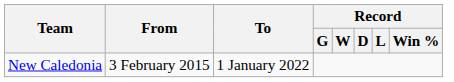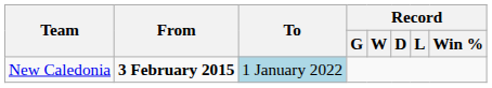New Caledonia | From: normal -> bold
New Caledonia | To: no background -> lightblue background
